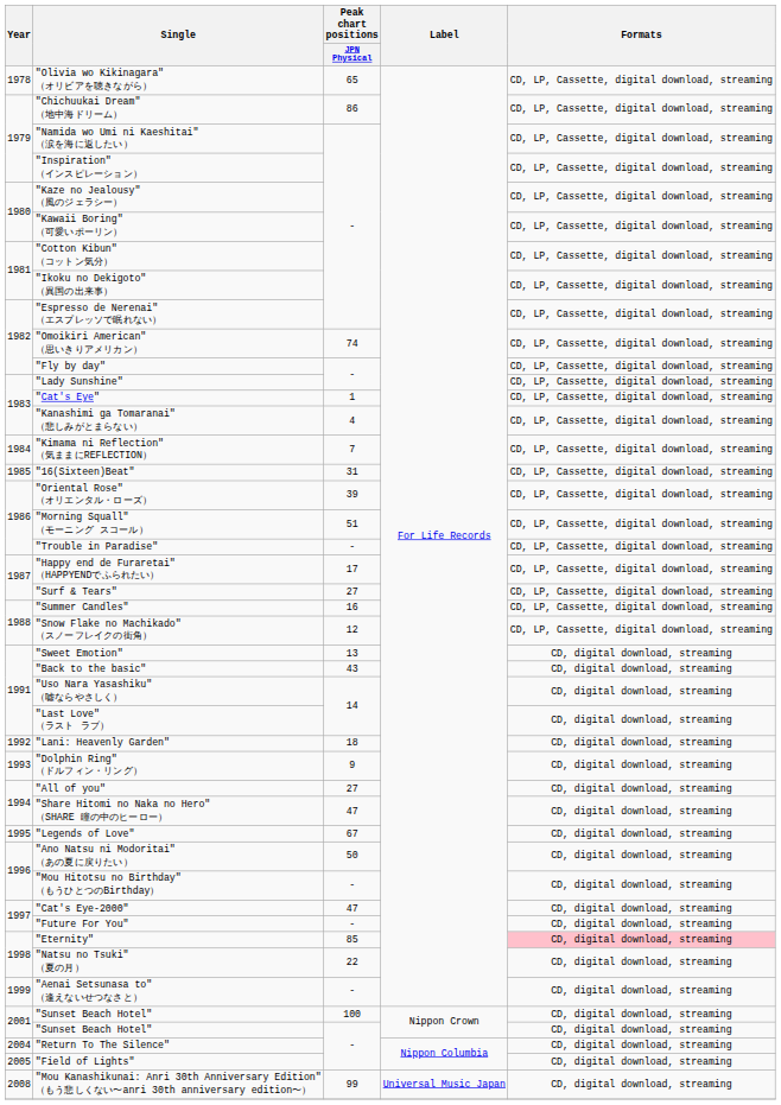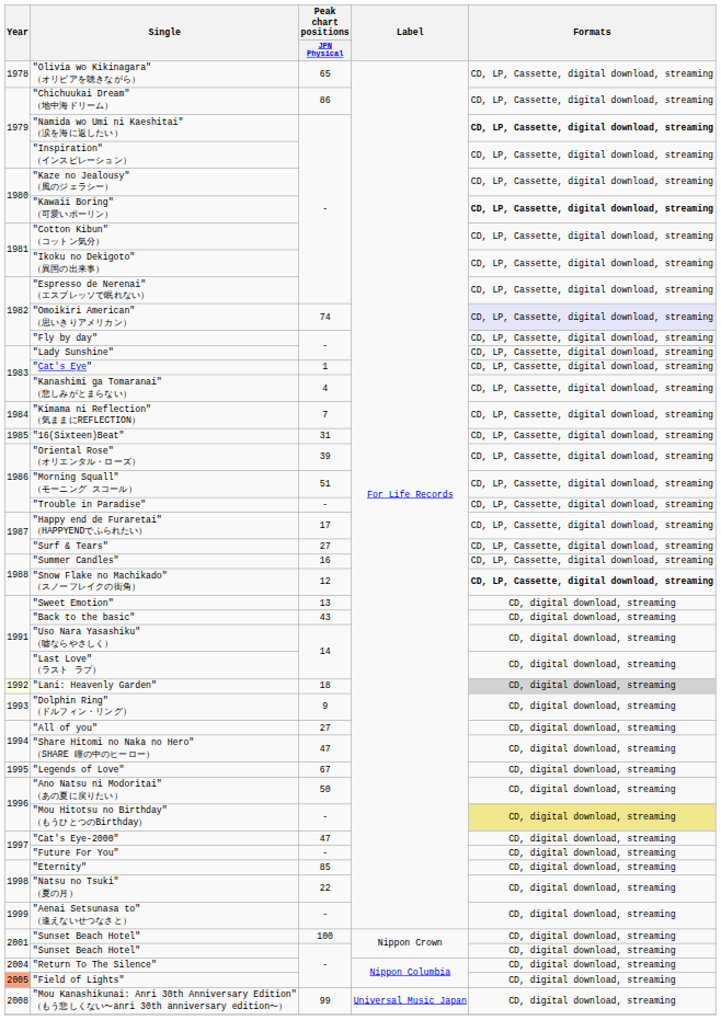"Namida wo Umi ni Kaeshitai" （涙を海に返したい） | Formats: normal -> bold
"Kawaii Boring" （可愛いポーリン） | Formats: normal -> bold
"Omoikiri American" （思いきりアメリカン） | Formats: no background -> lavender background
"Snow Flake no Machikado" （スノーフレイクの街角） | Formats: normal -> bold
"Lani: Heavenly Garden" | Year: no background -> lightyellow background
"Lani: Heavenly Garden" | Formats: no background -> lightgrey background
"Mou Hitotsu no Birthday" （もうひとつのBirthday） | Formats: no background -> khaki background
"Eternity" | Formats: pink background -> no background
"Field of Lights" | Year: no background -> lightsalmon background
